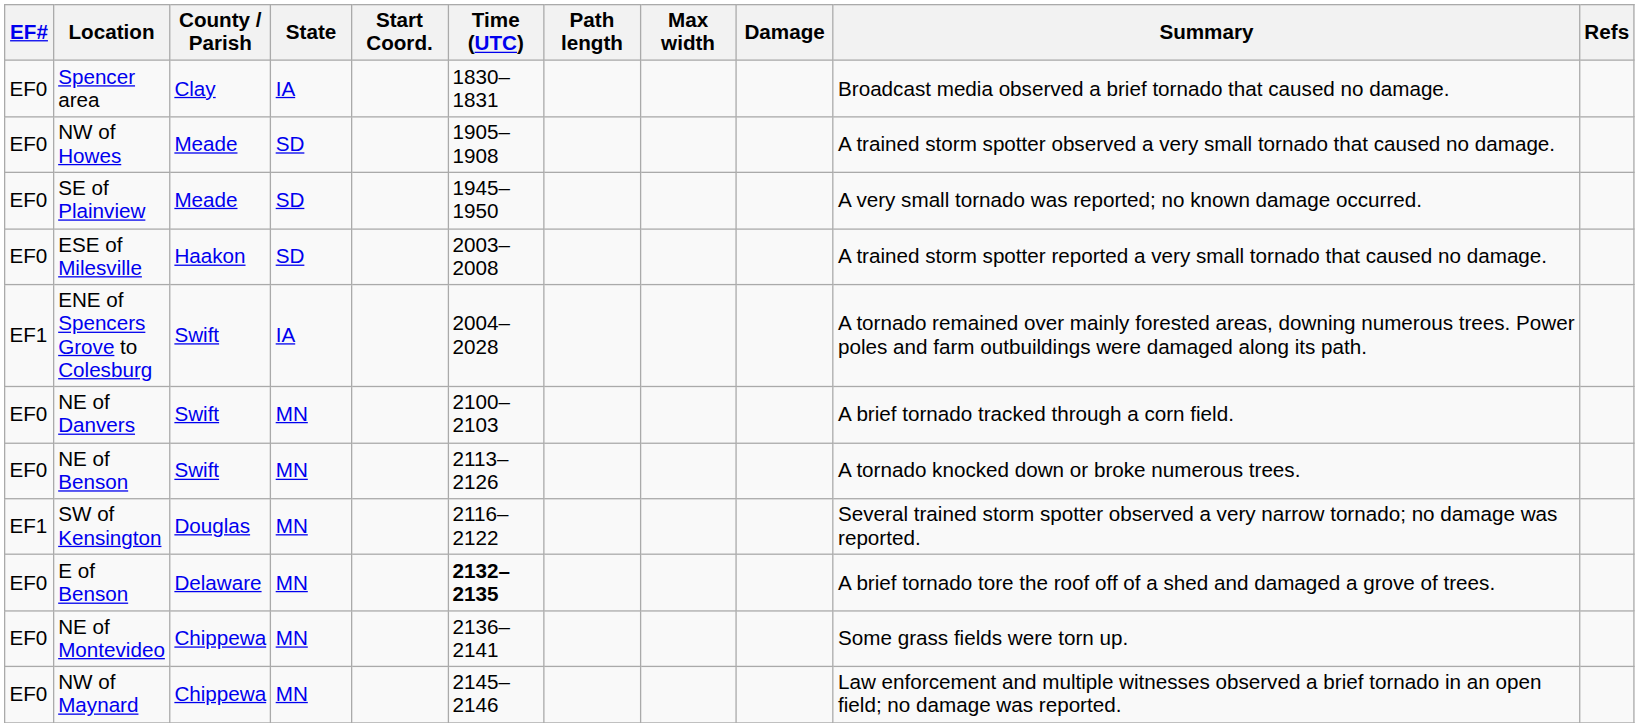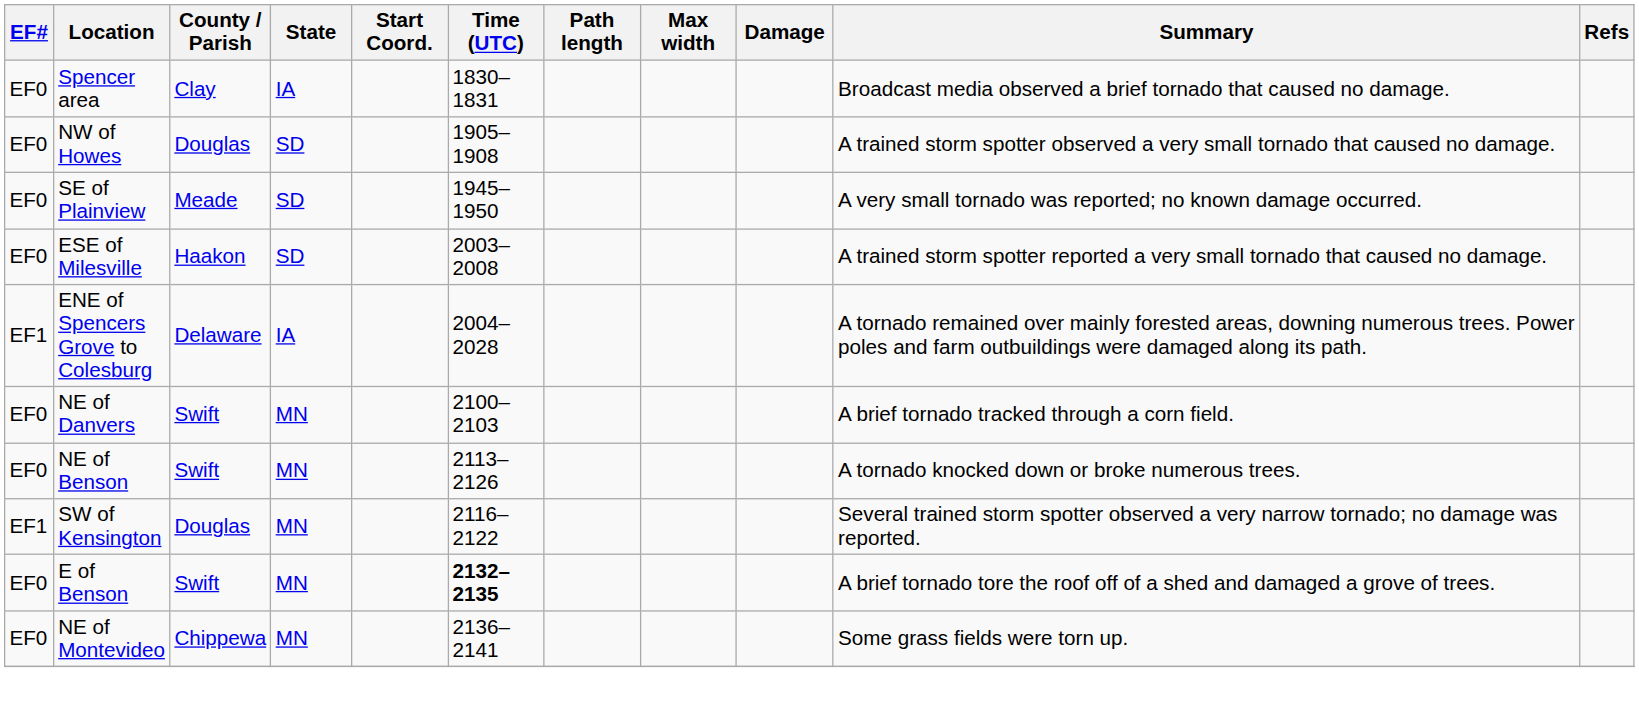NW of Howes | County / Parish: Meade -> Douglas
ENE of Spencers Grove to Colesburg | County / Parish: Swift -> Delaware
E of Benson | County / Parish: Delaware -> Swift
- row: EF0 | NW of Maynard | Chippewa | MN | 2145–2146 | Law enforcement and multiple witnesses observed a brief tornado in an open field; no damage was reported.
